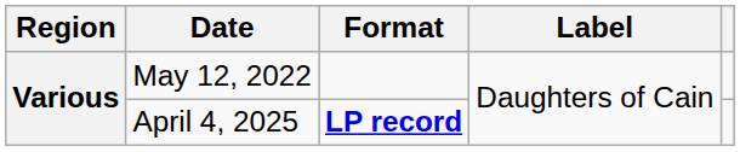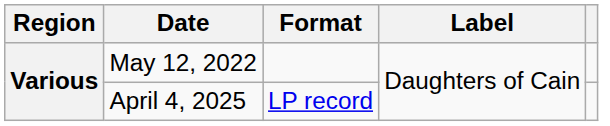April 4, 2025 | Format: bold -> normal
